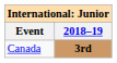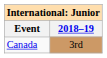Canada | 2018–19: bold -> normal
